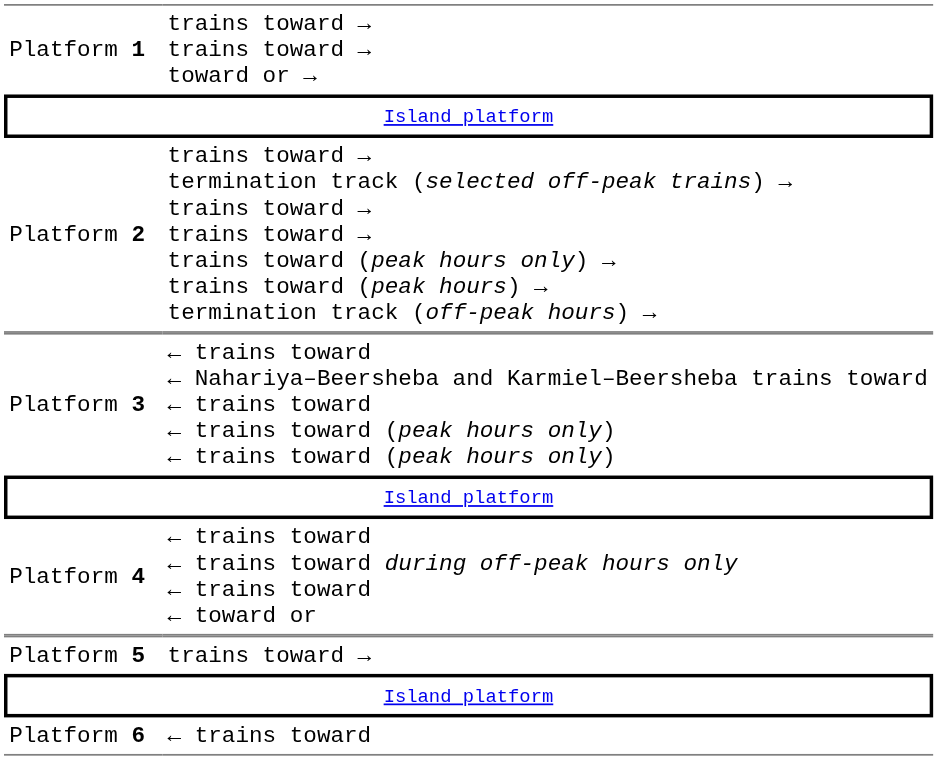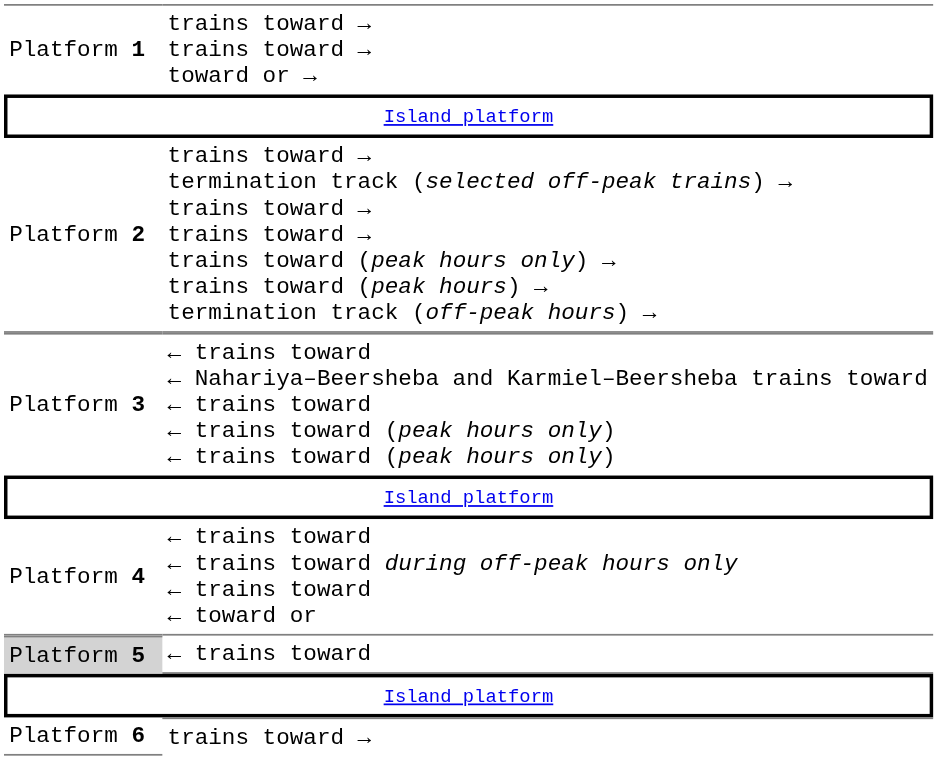row 7 | column 1: no background -> lightgrey background
row 7 | column 2: trains toward → -> ← trains toward
row 9 | column 2: ← trains toward -> trains toward →
